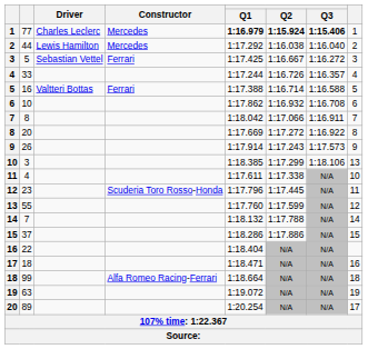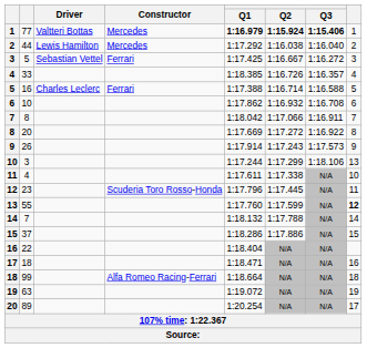row 3 | Driver: Charles Leclerc -> Valtteri Bottas
row 6 | Q1: 1:17.244 -> 1:18.385
row 7 | Driver: Valtteri Bottas -> Charles Leclerc
row 12 | Q1: 1:18.385 -> 1:17.244
row 15 | column 8: normal -> bold
